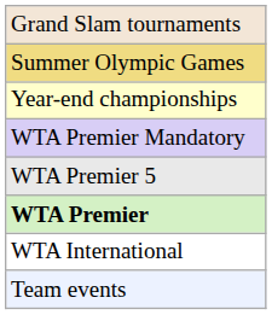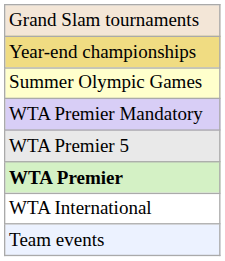row 2 | column 1: Summer Olympic Games -> Year-end championships
row 3 | column 1: Year-end championships -> Summer Olympic Games
